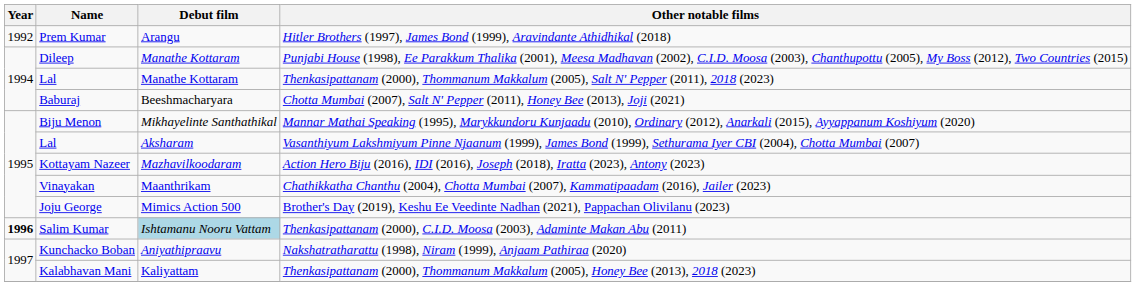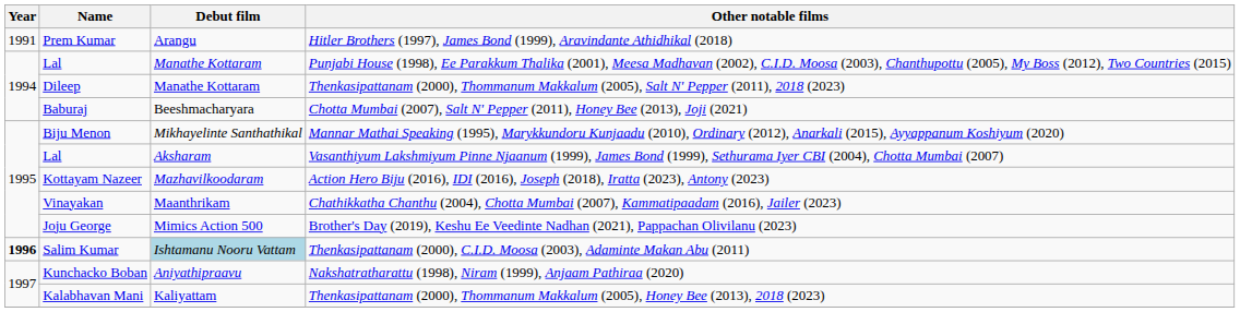row 2 | Year: 1992 -> 1991
row 3 | Name: Dileep -> Lal
row 4 | Name: Lal -> Dileep
